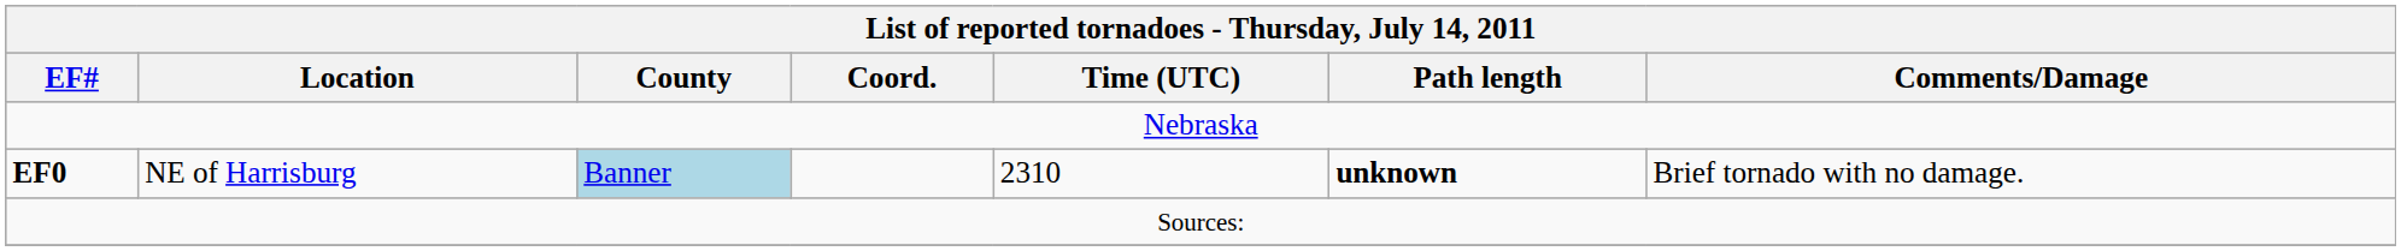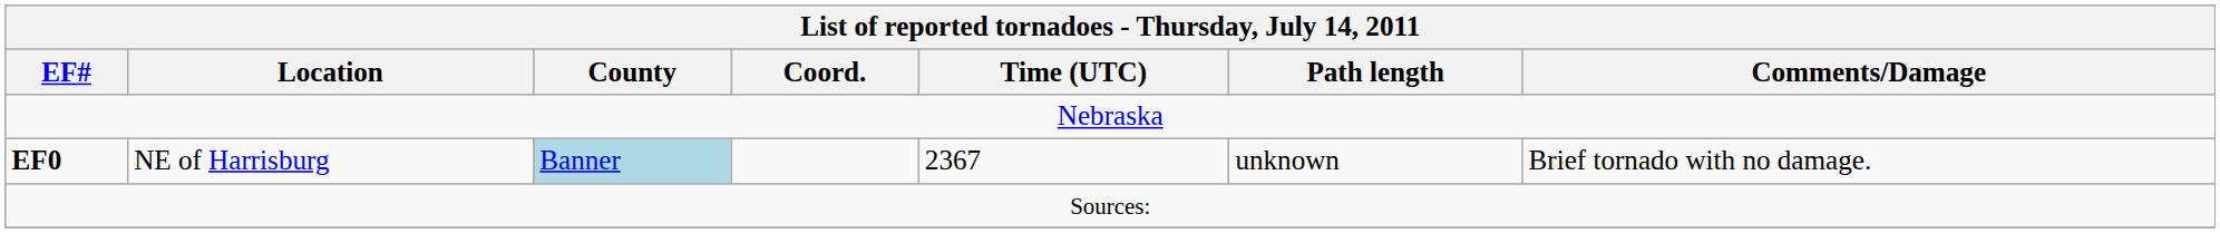EF0 | Time (UTC): 2310 -> 2367
EF0 | Path length: bold -> normal
